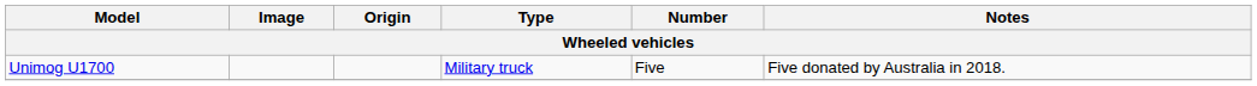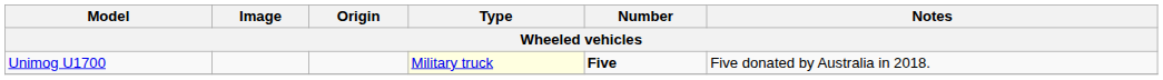Unimog U1700 | Type: no background -> lightyellow background
Unimog U1700 | Number: normal -> bold
